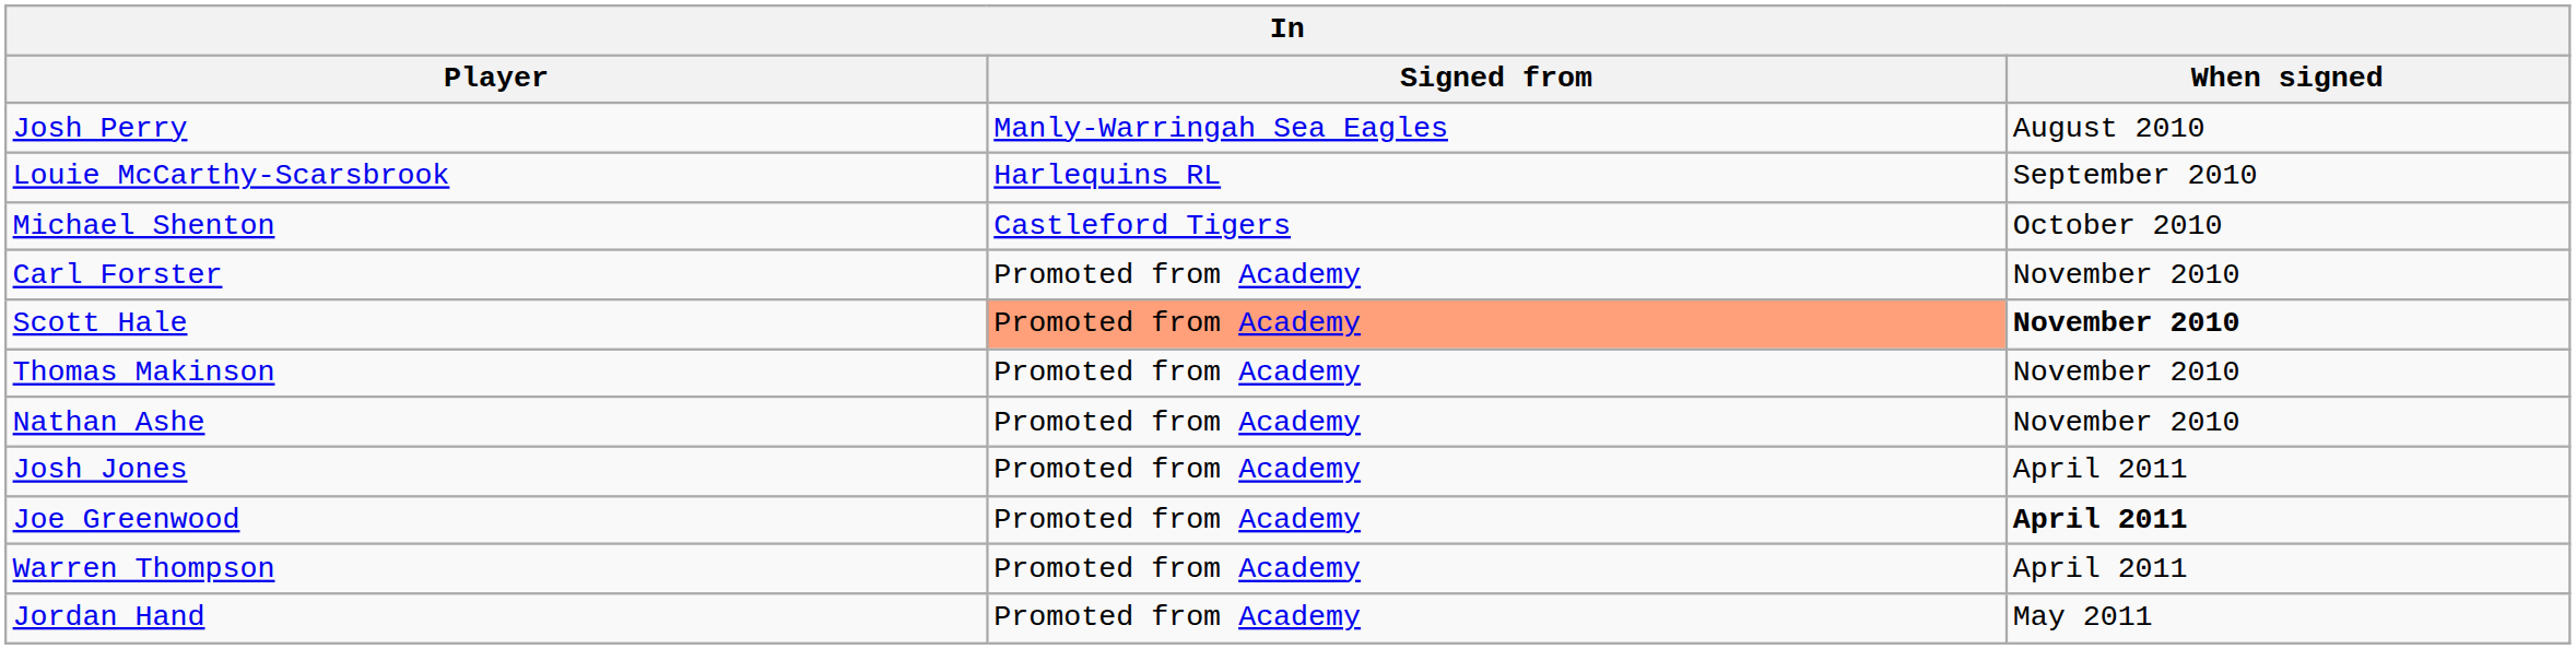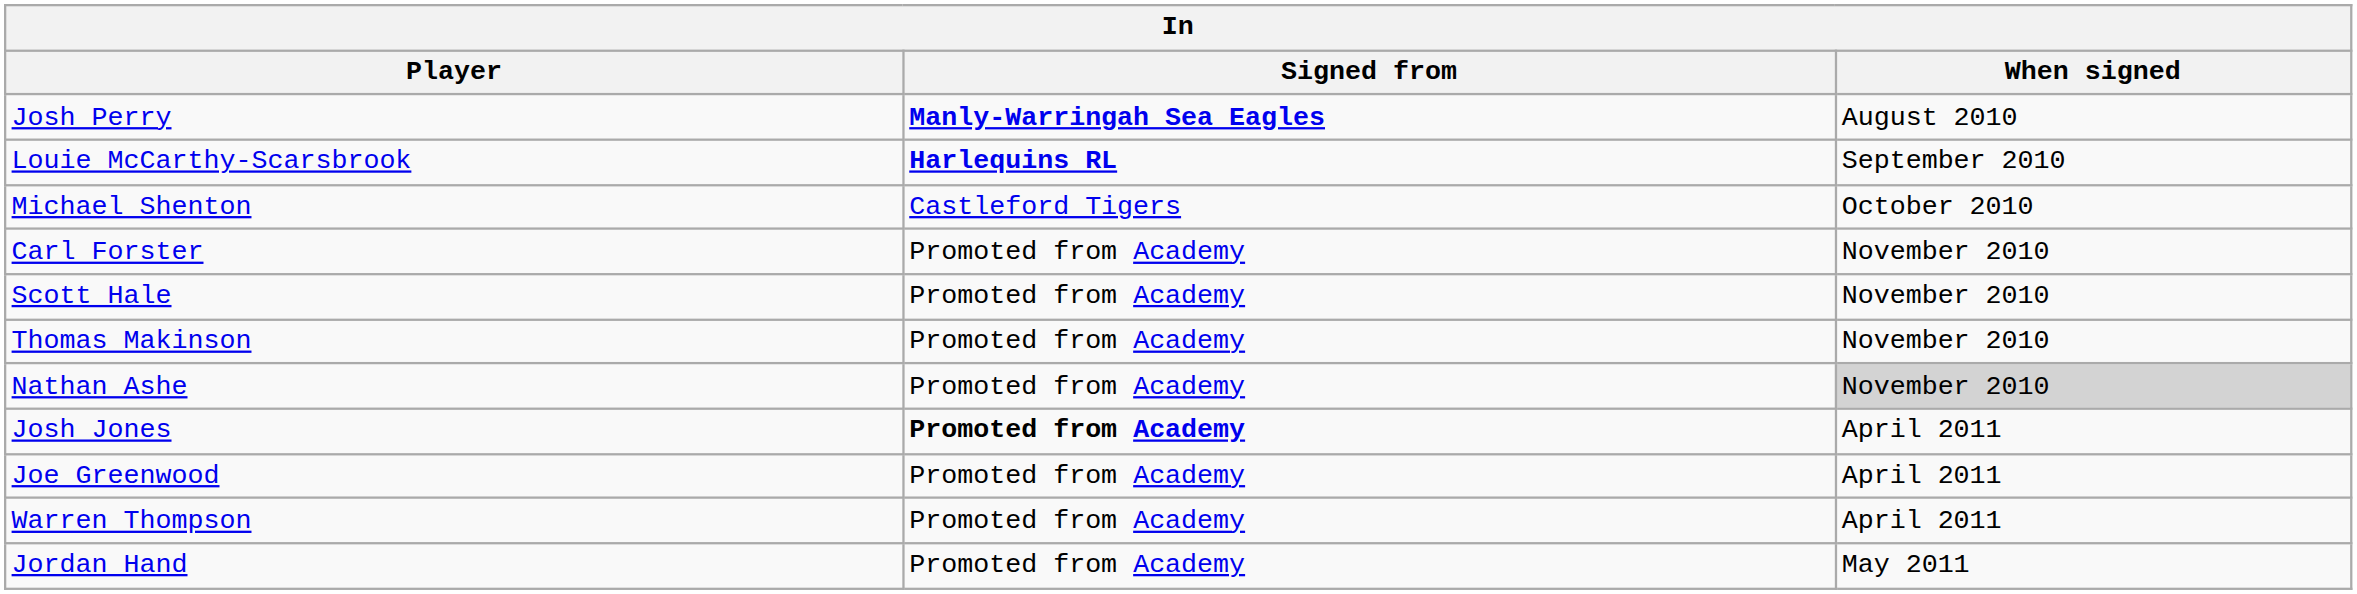Josh Perry | Signed from: normal -> bold
Louie McCarthy-Scarsbrook | Signed from: normal -> bold
Scott Hale | Signed from: lightsalmon background -> no background
Scott Hale | When signed: bold -> normal
Nathan Ashe | When signed: no background -> lightgrey background
Josh Jones | Signed from: normal -> bold
Joe Greenwood | When signed: bold -> normal
